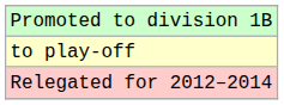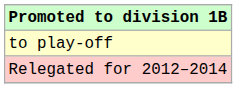row 1 | column 1: normal -> bold
